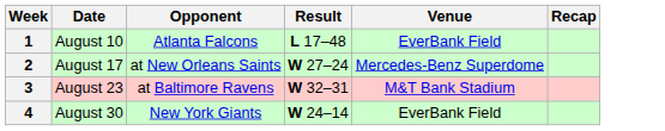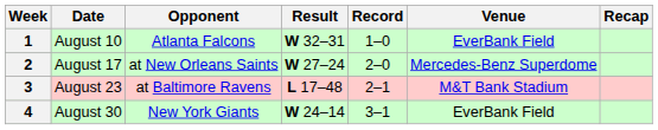+ column: Record | 1–0 | 2–0 | 2–1 | 3–1
1 | Result: L 17–48 -> W 32–31
3 | Result: W 32–31 -> L 17–48
